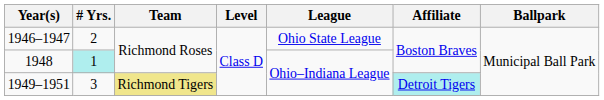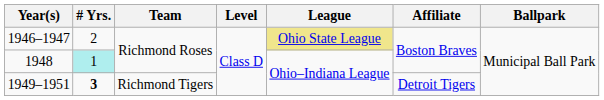1946–1947 | League: no background -> khaki background
1949–1951 | # Yrs.: normal -> bold
1949–1951 | Team: khaki background -> no background
1949–1951 | Affiliate: paleturquoise background -> no background
